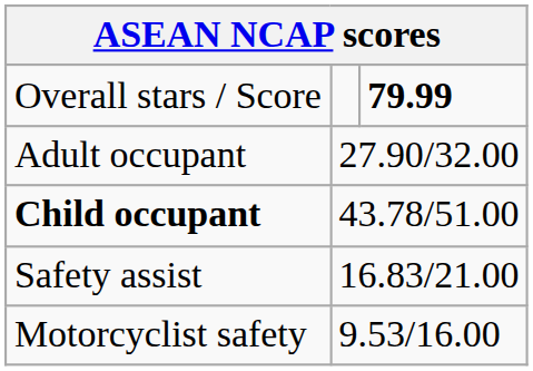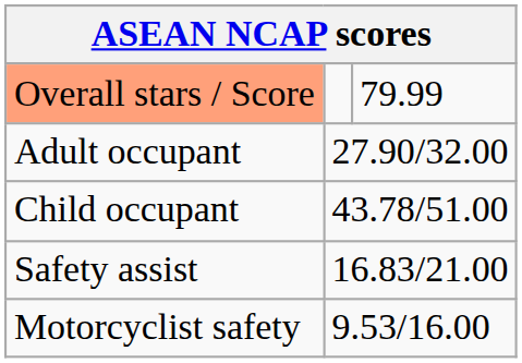Overall stars / Score | column 1: no background -> lightsalmon background
Overall stars / Score | column 3: bold -> normal
Child occupant | column 1: bold -> normal
